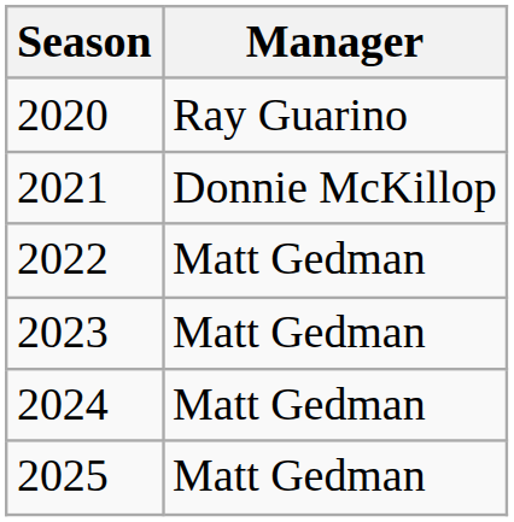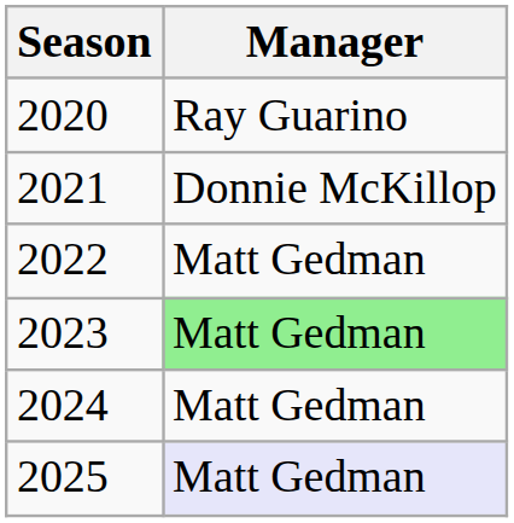2023 | Manager: no background -> lightgreen background
2025 | Manager: no background -> lavender background
